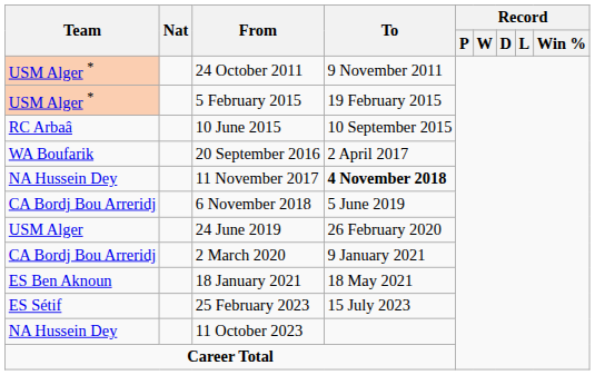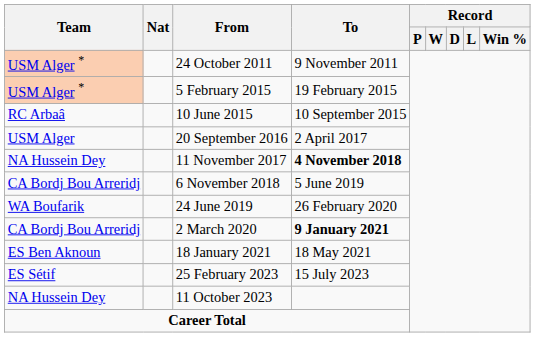20 September 2016 | Team: WA Boufarik -> USM Alger
24 June 2019 | Team: USM Alger -> WA Boufarik
2 March 2020 | To: normal -> bold
